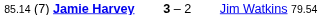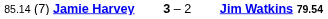85.14 (7) Jamie Harvey | column 3: normal -> bold
